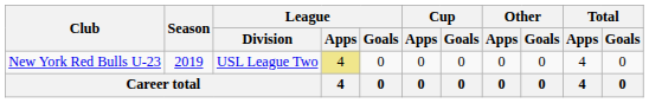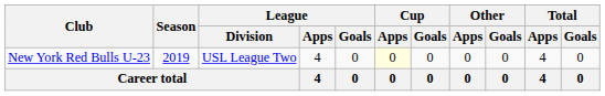New York Red Bulls U-23 | League / Apps: khaki background -> no background
New York Red Bulls U-23 | Cup / Apps: no background -> lightyellow background
